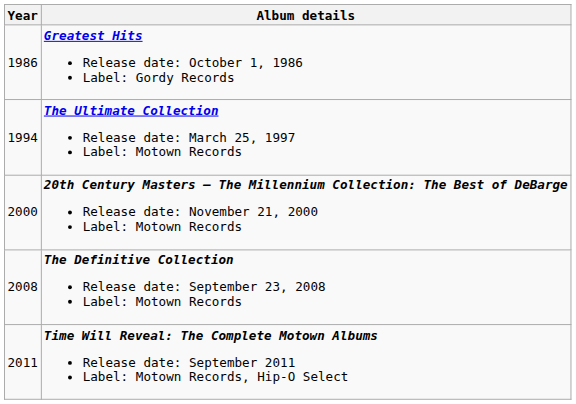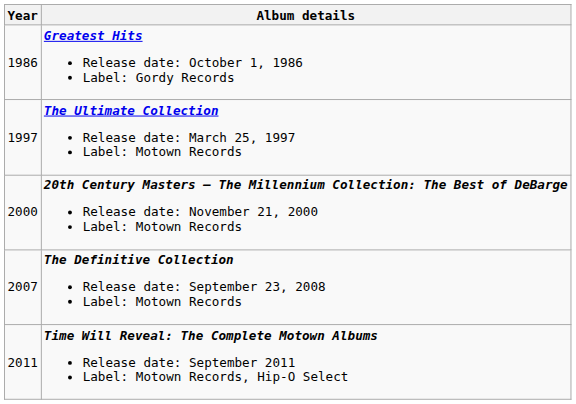row 3 | Year: 1994 -> 1997
row 5 | Year: 2008 -> 2007
